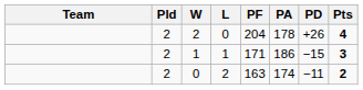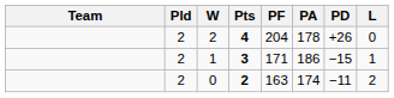columns swapped: L <-> Pts
